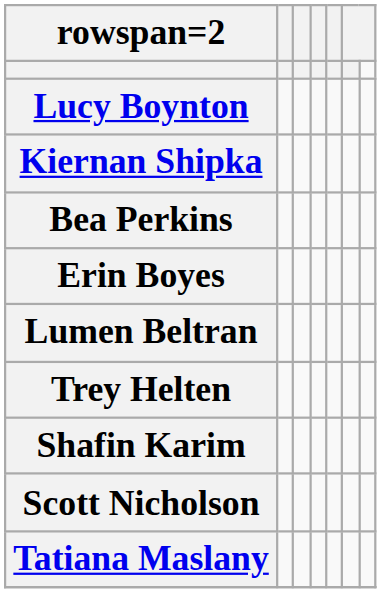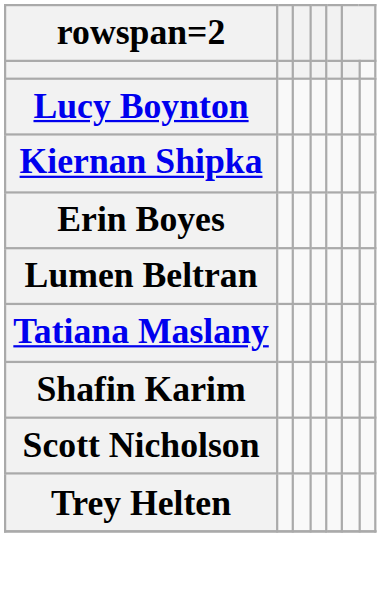- row: Bea Perkins
rows swapped: Trey Helten <-> Tatiana Maslany
